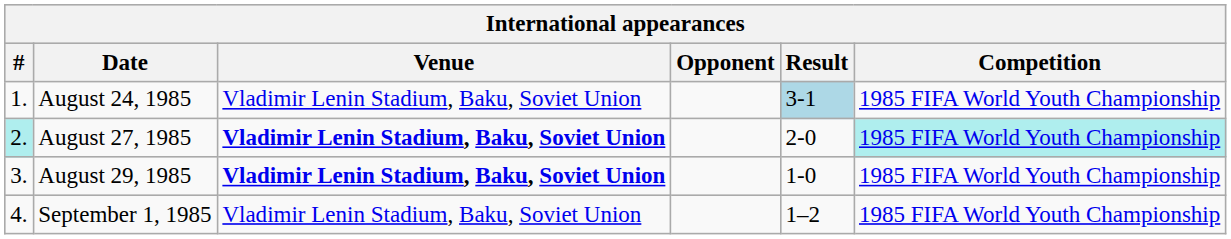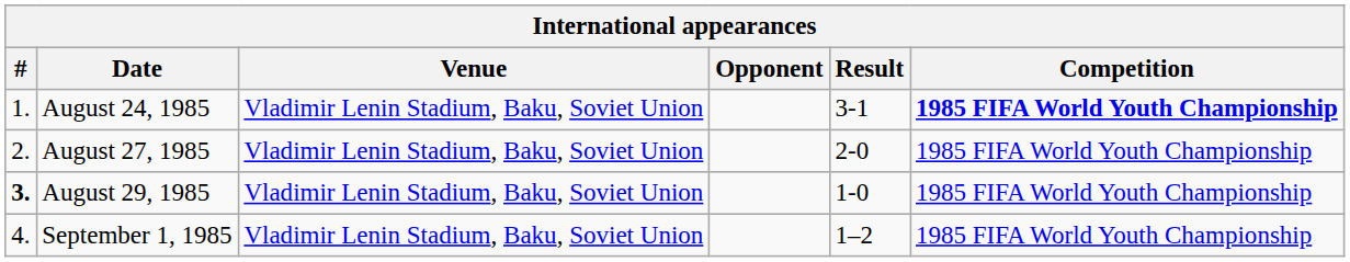August 24, 1985 | Result: lightblue background -> no background
August 24, 1985 | Competition: normal -> bold
August 27, 1985 | #: paleturquoise background -> no background
August 27, 1985 | Venue: bold -> normal
August 27, 1985 | Competition: paleturquoise background -> no background
August 29, 1985 | #: normal -> bold
August 29, 1985 | Venue: bold -> normal
